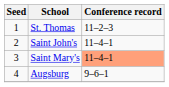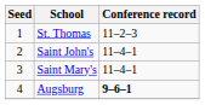Saint Mary's | Conference record: lightsalmon background -> no background
Augsburg | Conference record: normal -> bold
